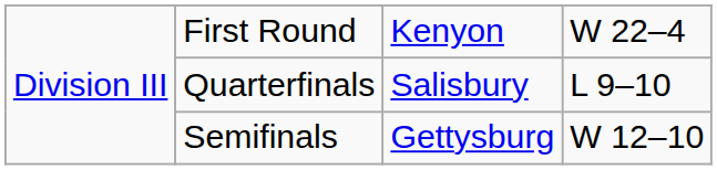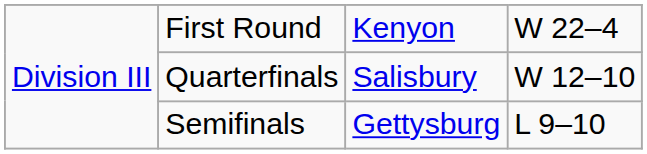Quarterfinals | column 4: L 9–10 -> W 12–10
Semifinals | column 4: W 12–10 -> L 9–10
